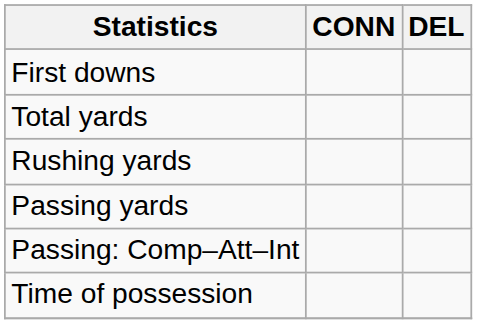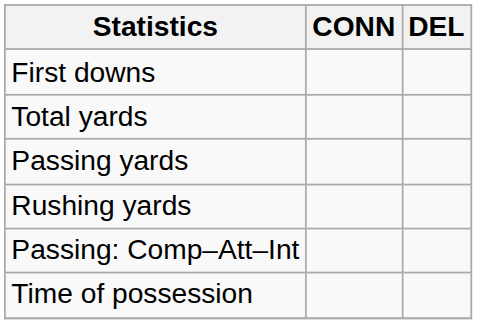rows swapped: Rushing yards <-> Passing yards
